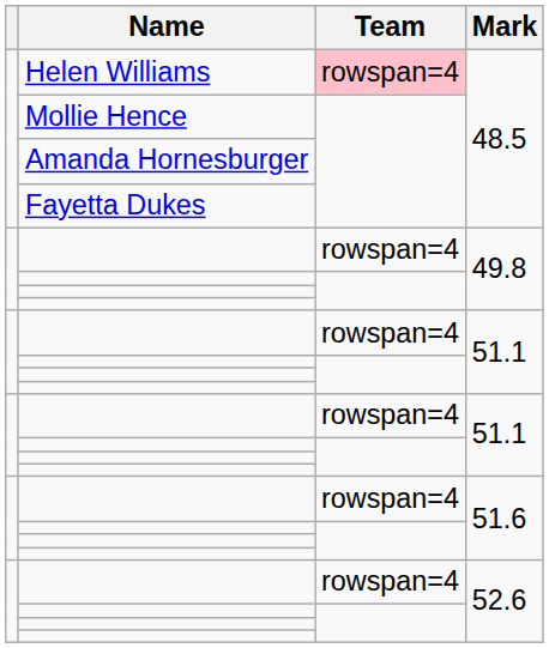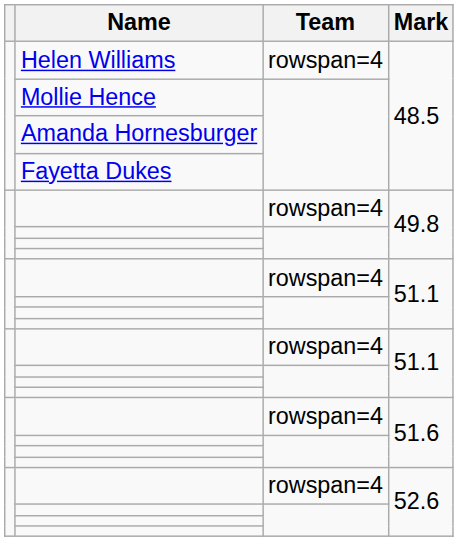Helen Williams | Team: pink background -> no background
